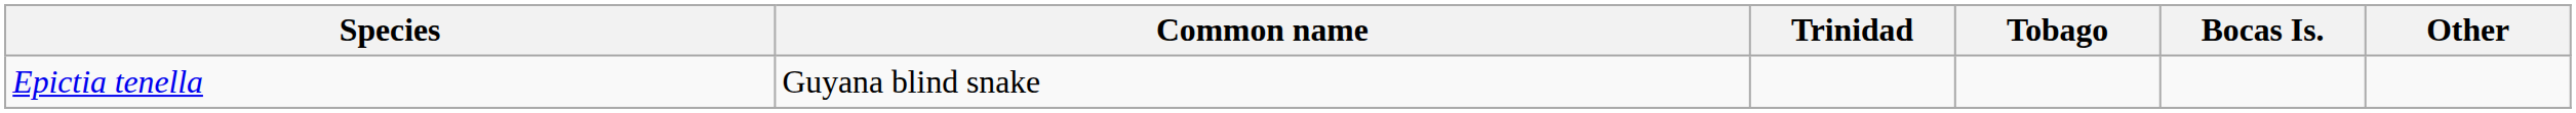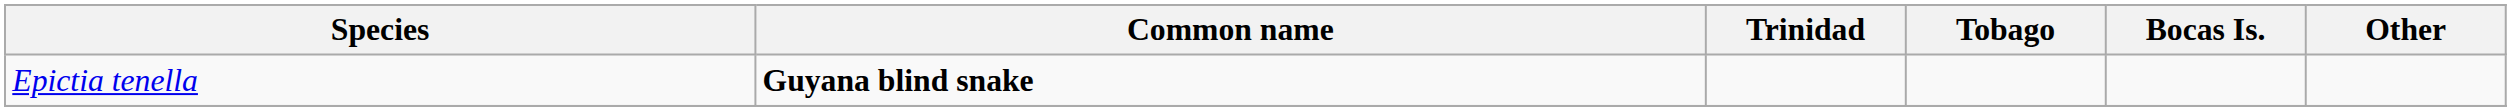Epictia tenella | Common name: normal -> bold
